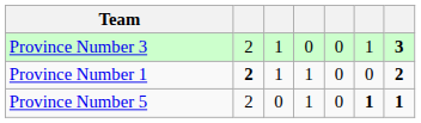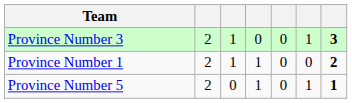Province Number 1 | column 2: bold -> normal
Province Number 5 | column 6: bold -> normal
